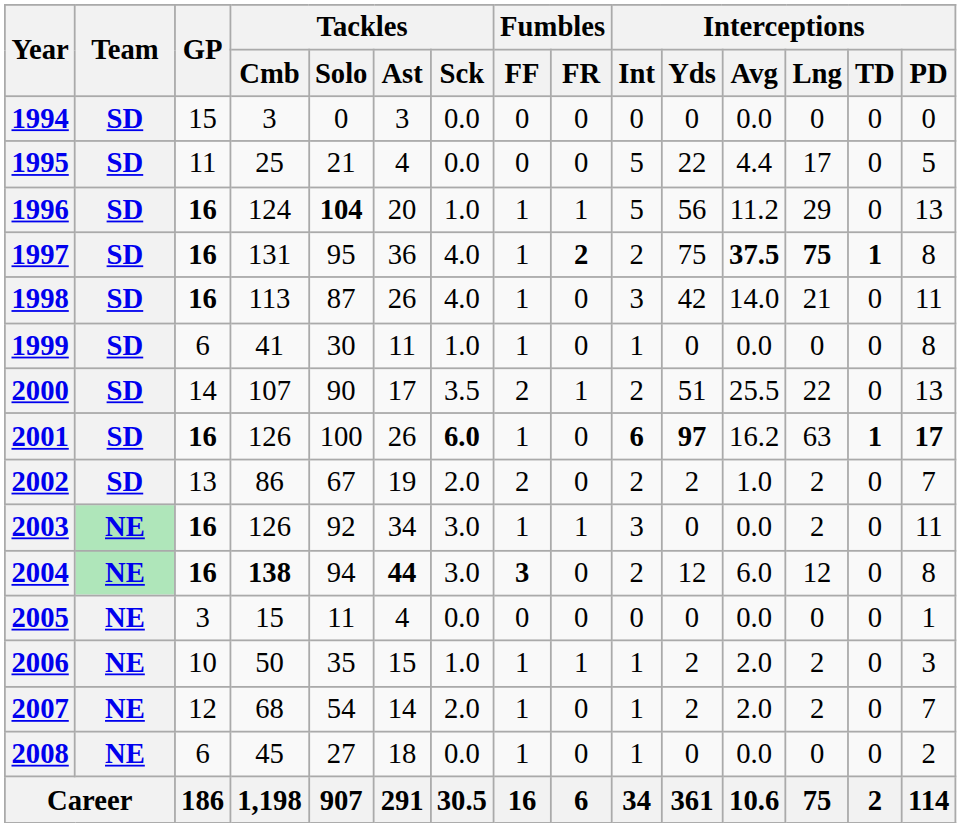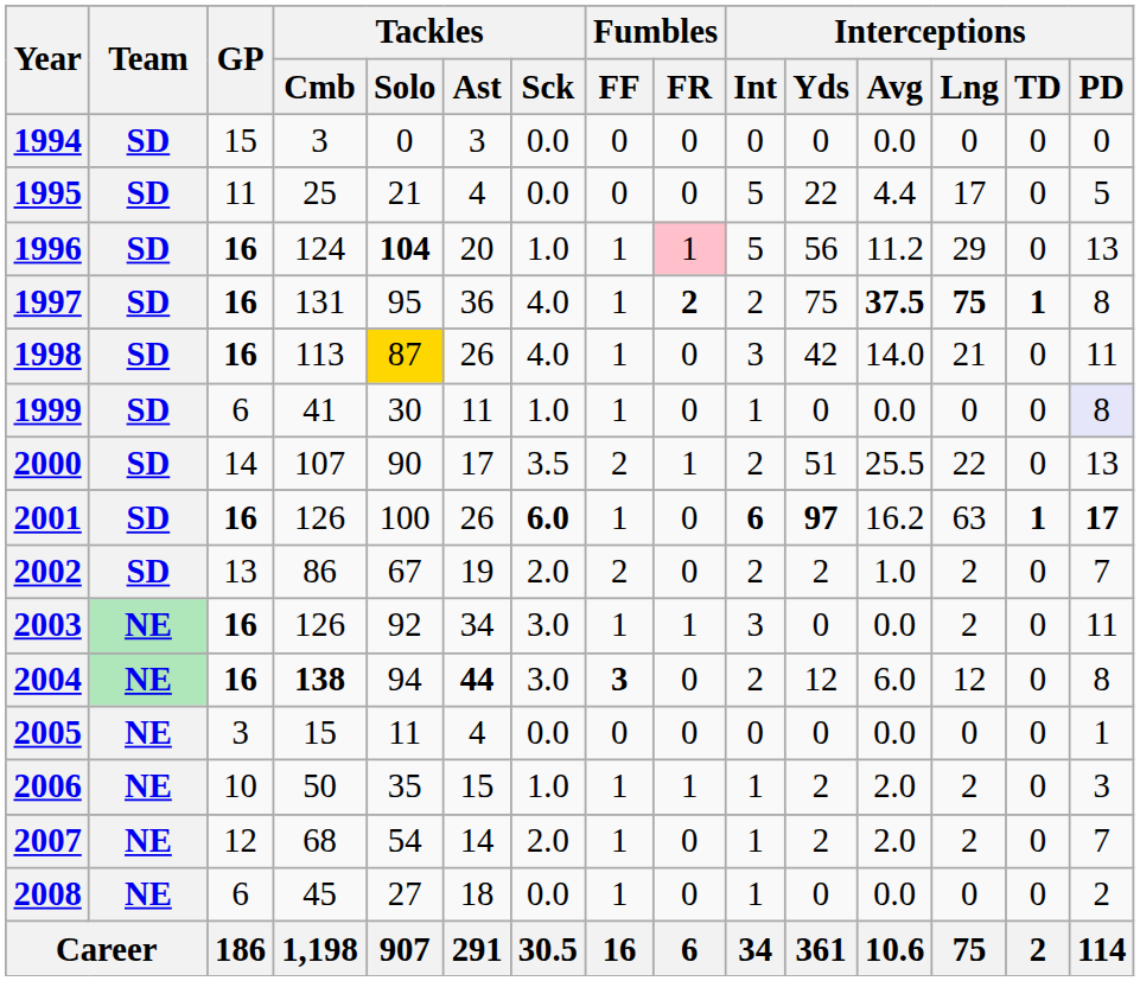1996 | Fumbles / FR: no background -> pink background
1998 | Tackles / Solo: no background -> gold background
1999 | Interceptions / PD: no background -> lavender background
